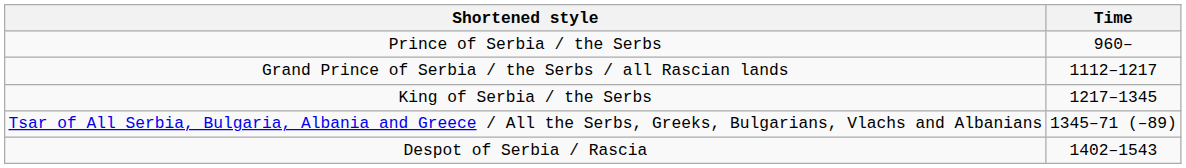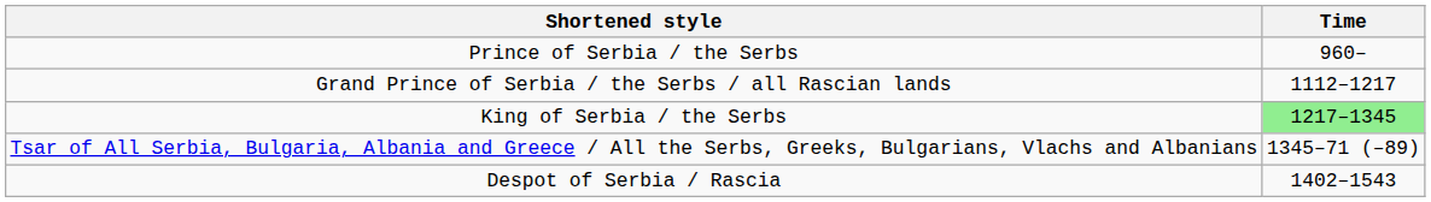King of Serbia / the Serbs | Time: no background -> lightgreen background
